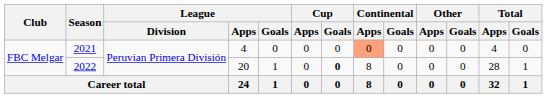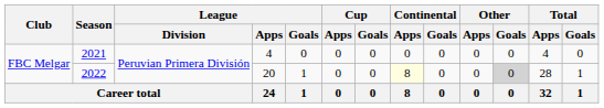2021 | Continental / Apps: lightsalmon background -> no background
2022 | Cup / Goals: bold -> normal
2022 | Continental / Apps: no background -> lightyellow background
2022 | Other / Goals: no background -> lightgrey background
